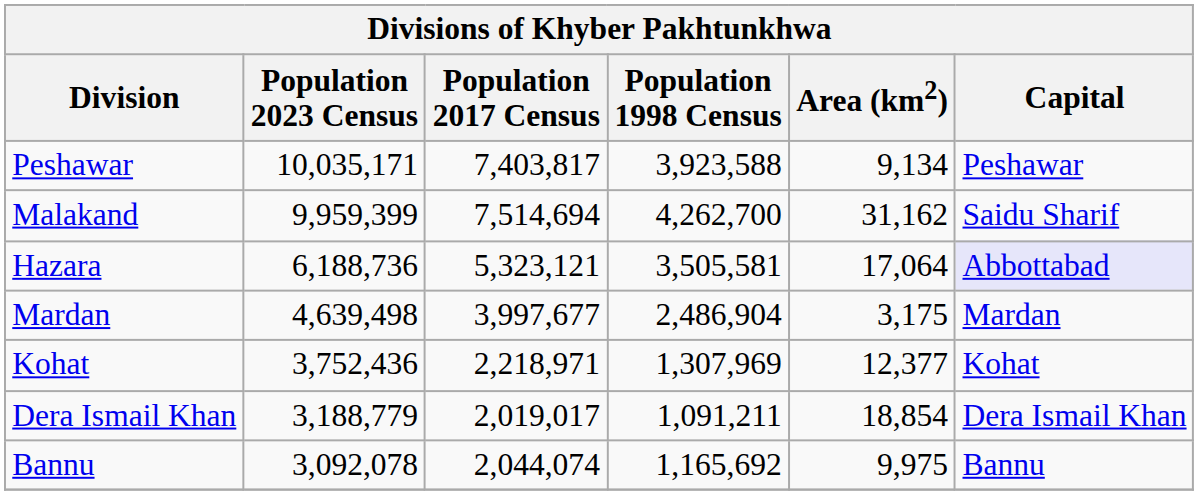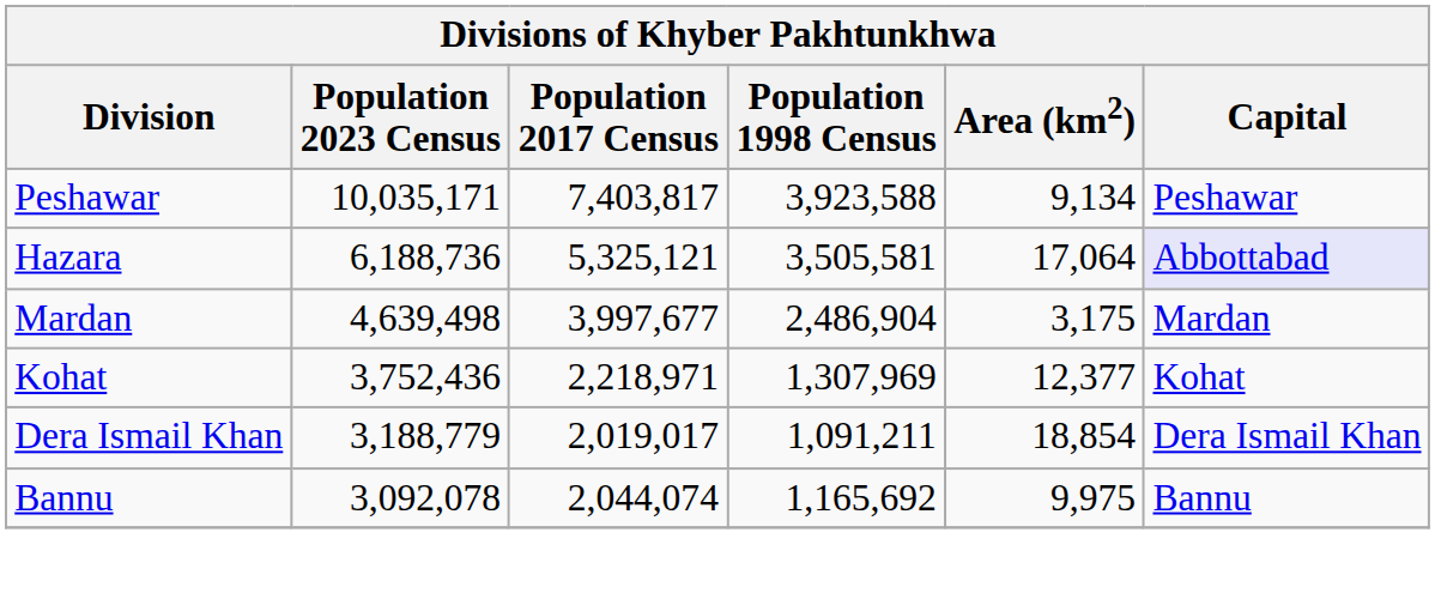- row: Malakand | 9,959,399 | 7,514,694 | 4,262,700 | 31,162 | Saidu Sharif
Hazara | Population 2017 Census: 5,323,121 -> 5,325,121
